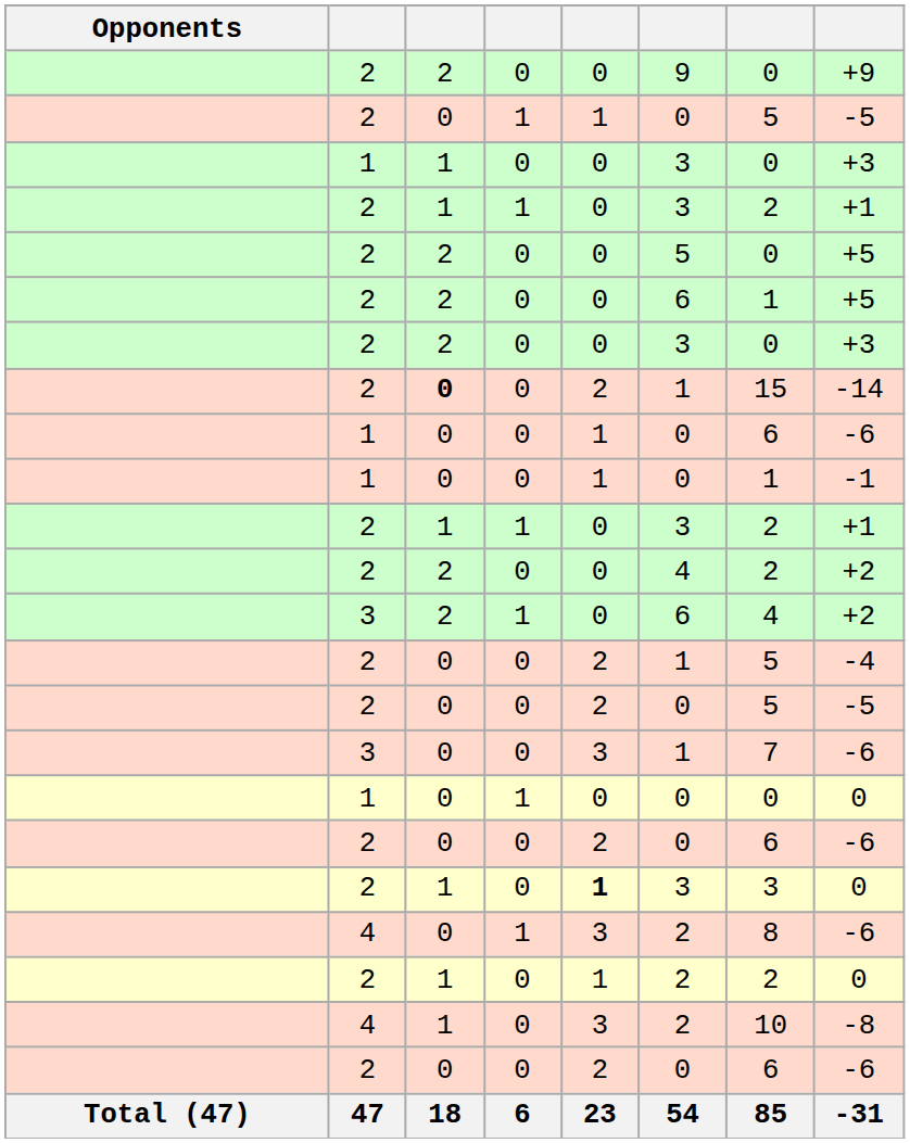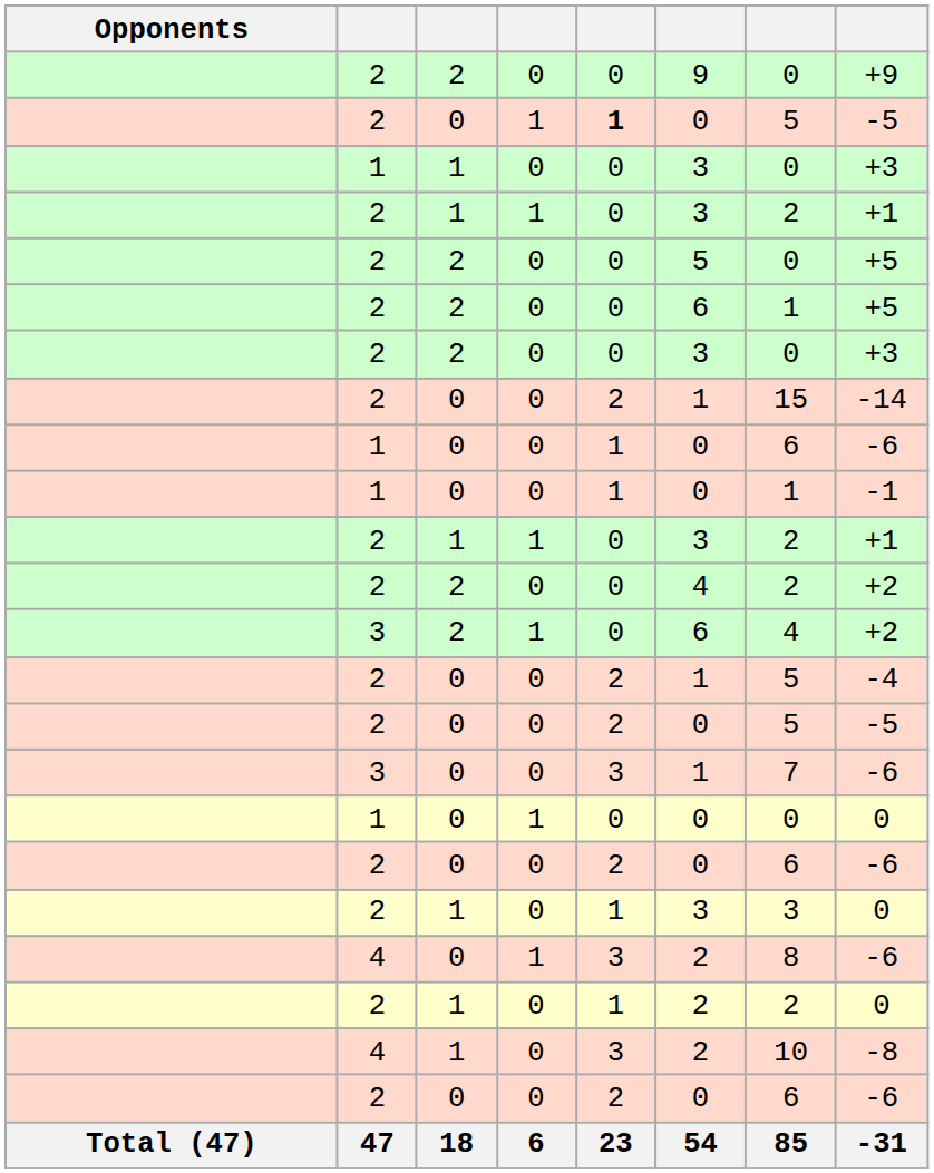row 3 | column 5: normal -> bold
row 9 | column 3: bold -> normal
row 20 | column 5: bold -> normal
